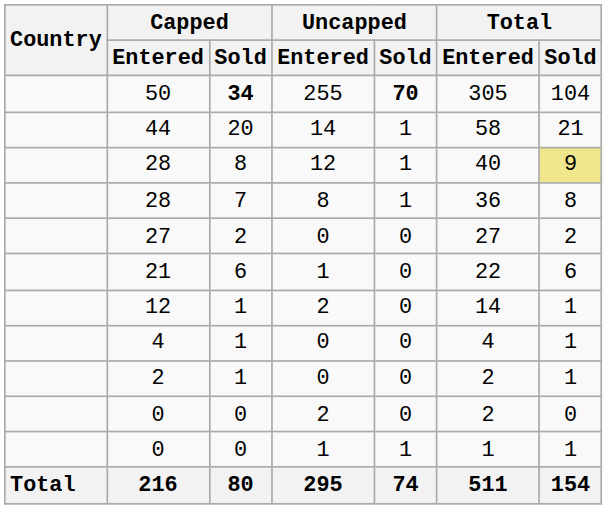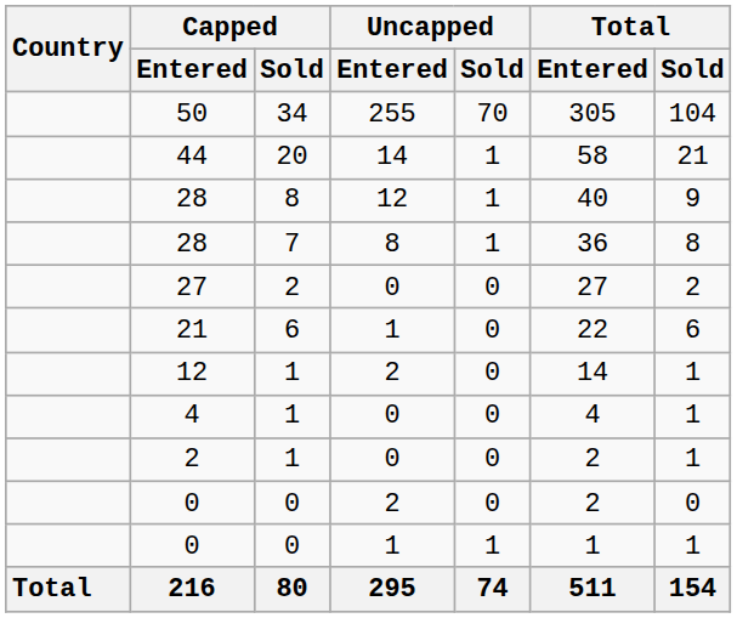50 | Capped / Sold: bold -> normal
50 | Uncapped / Sold: bold -> normal
28 / 12 | Total / Sold: khaki background -> no background
